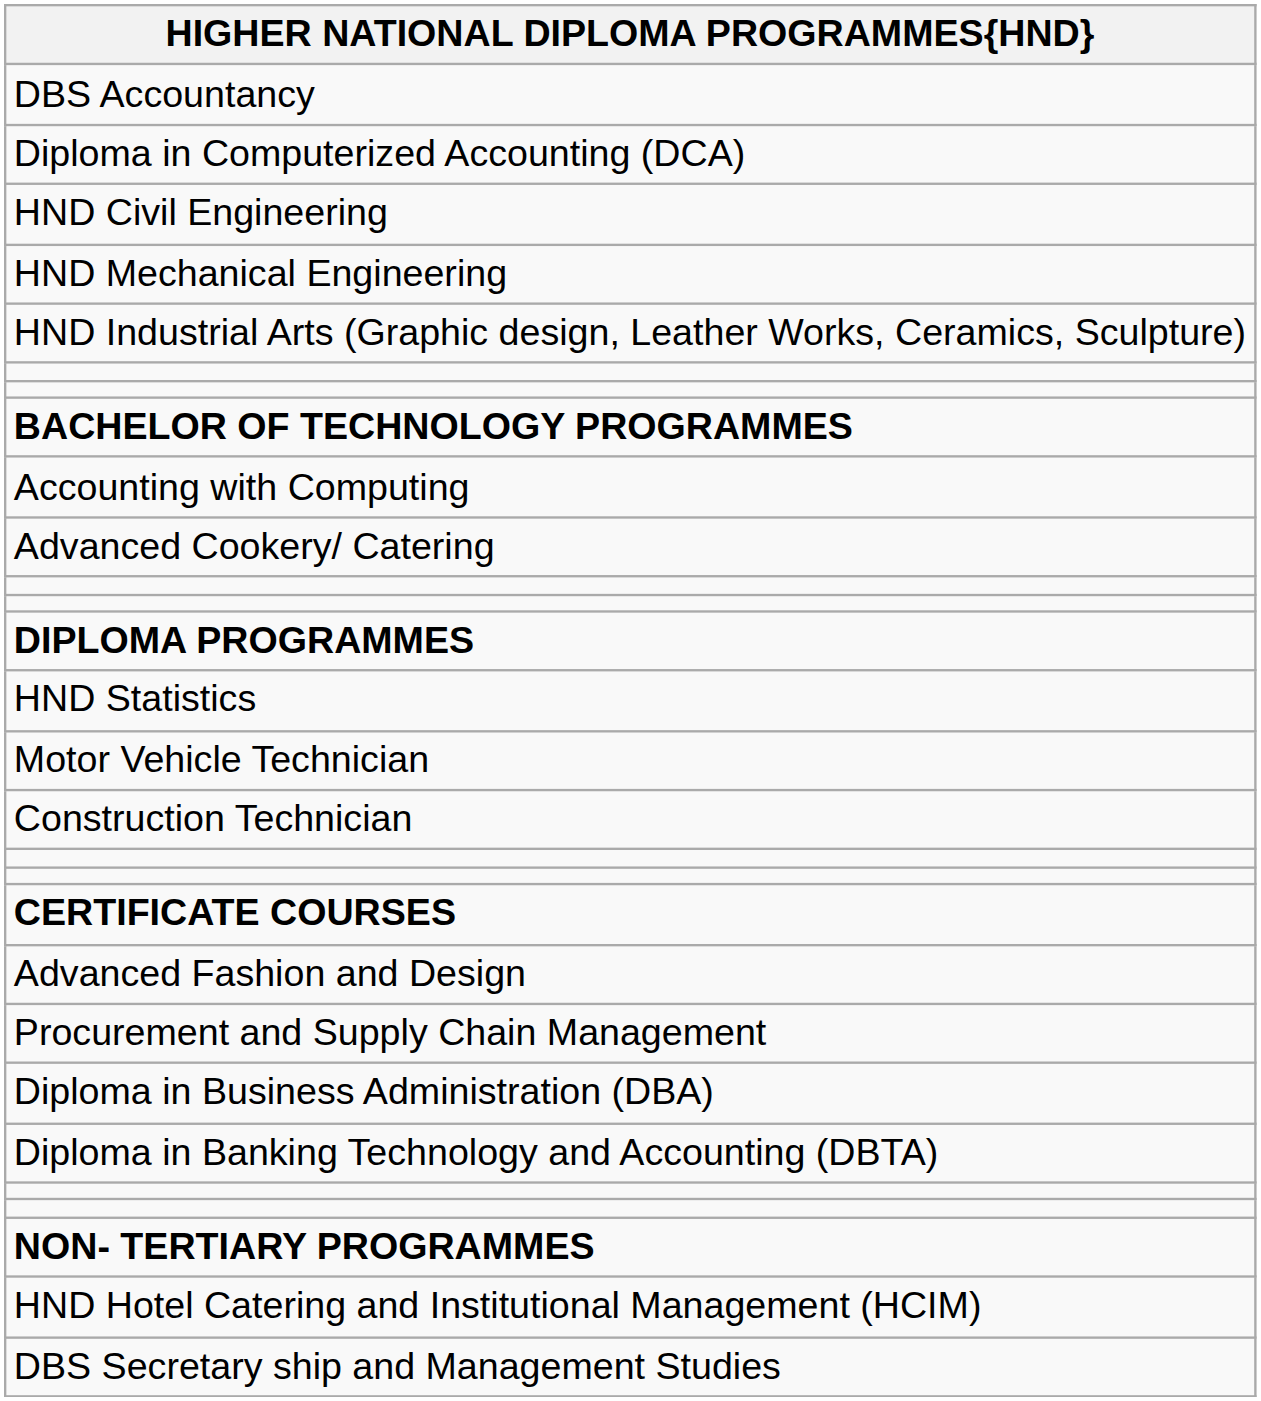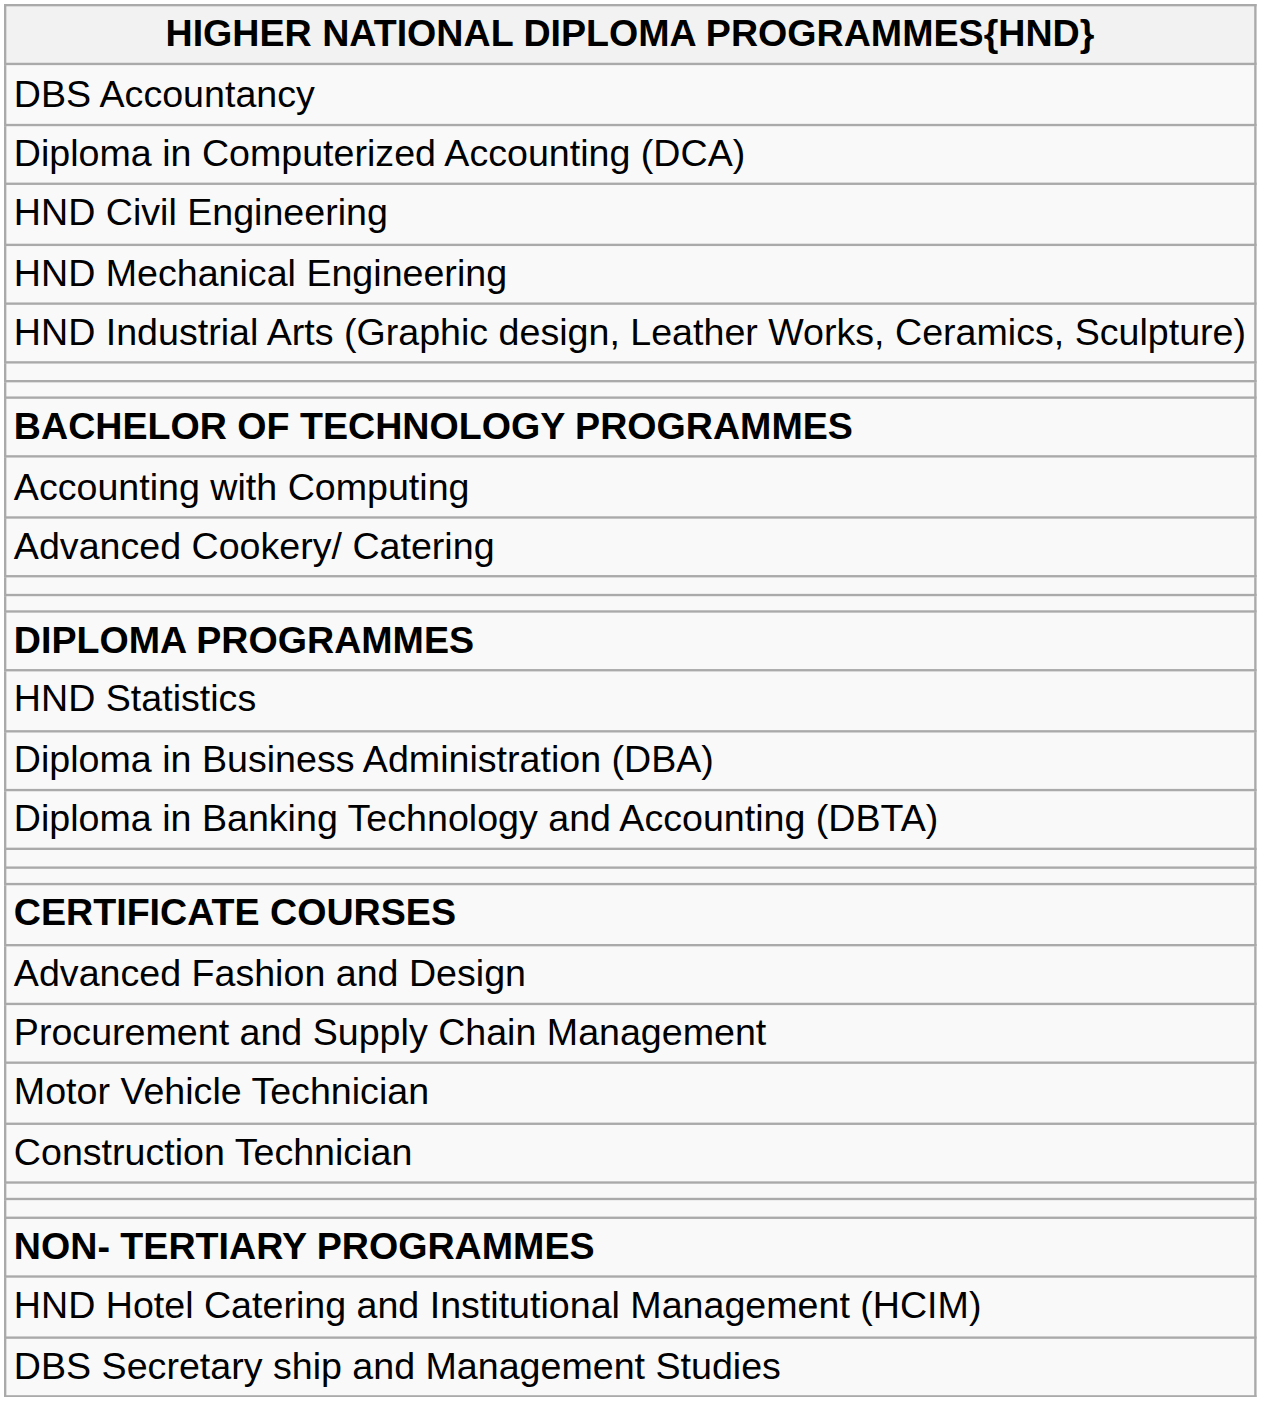row 16 | column 1: Motor Vehicle Technician -> Diploma in Business Administration (DBA)
row 17 | column 1: Construction Technician -> Diploma in Banking Technology and Accounting (DBTA)
row 23 | column 1: Diploma in Business Administration (DBA) -> Motor Vehicle Technician
row 24 | column 1: Diploma in Banking Technology and Accounting (DBTA) -> Construction Technician
